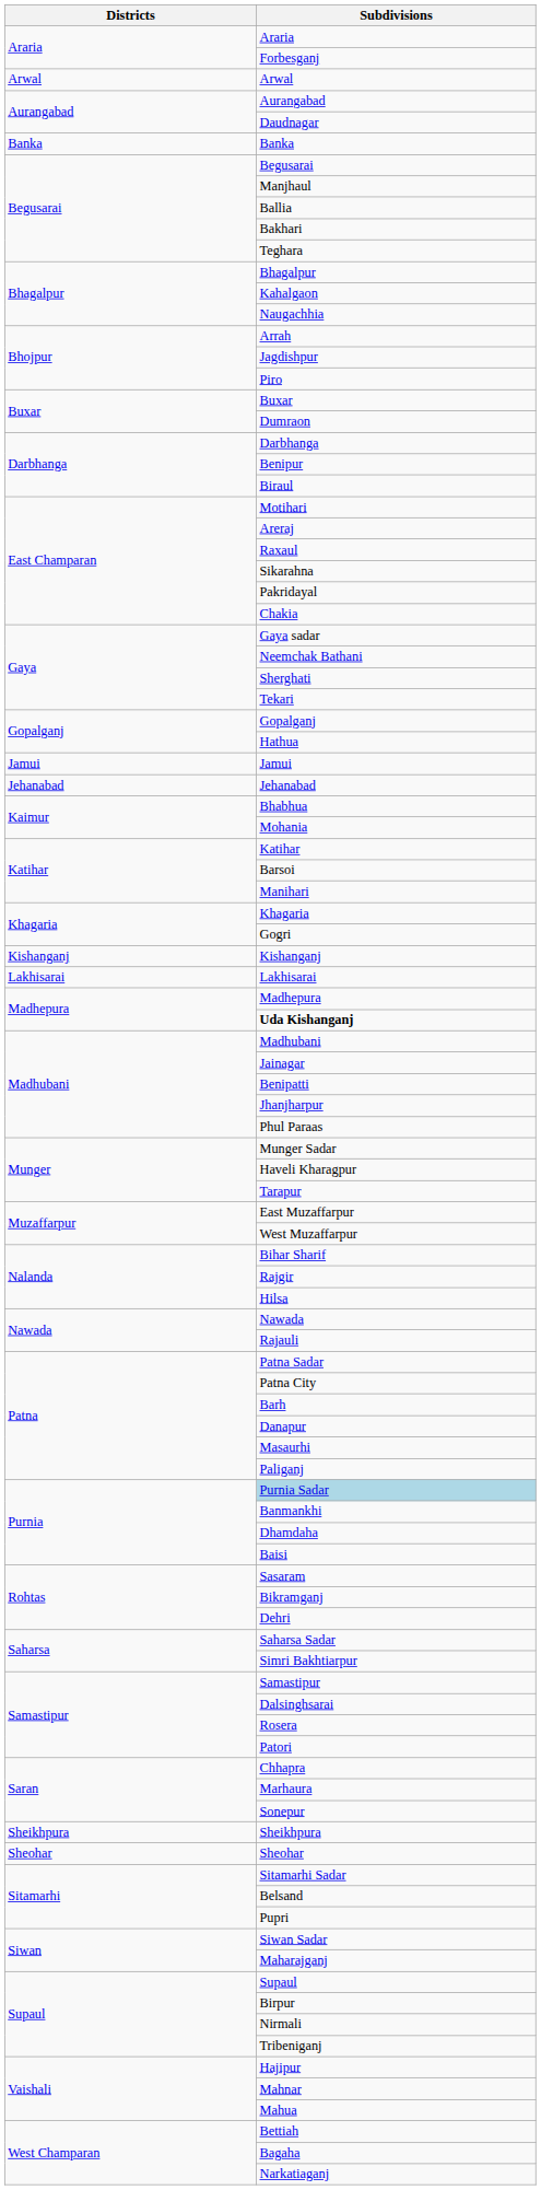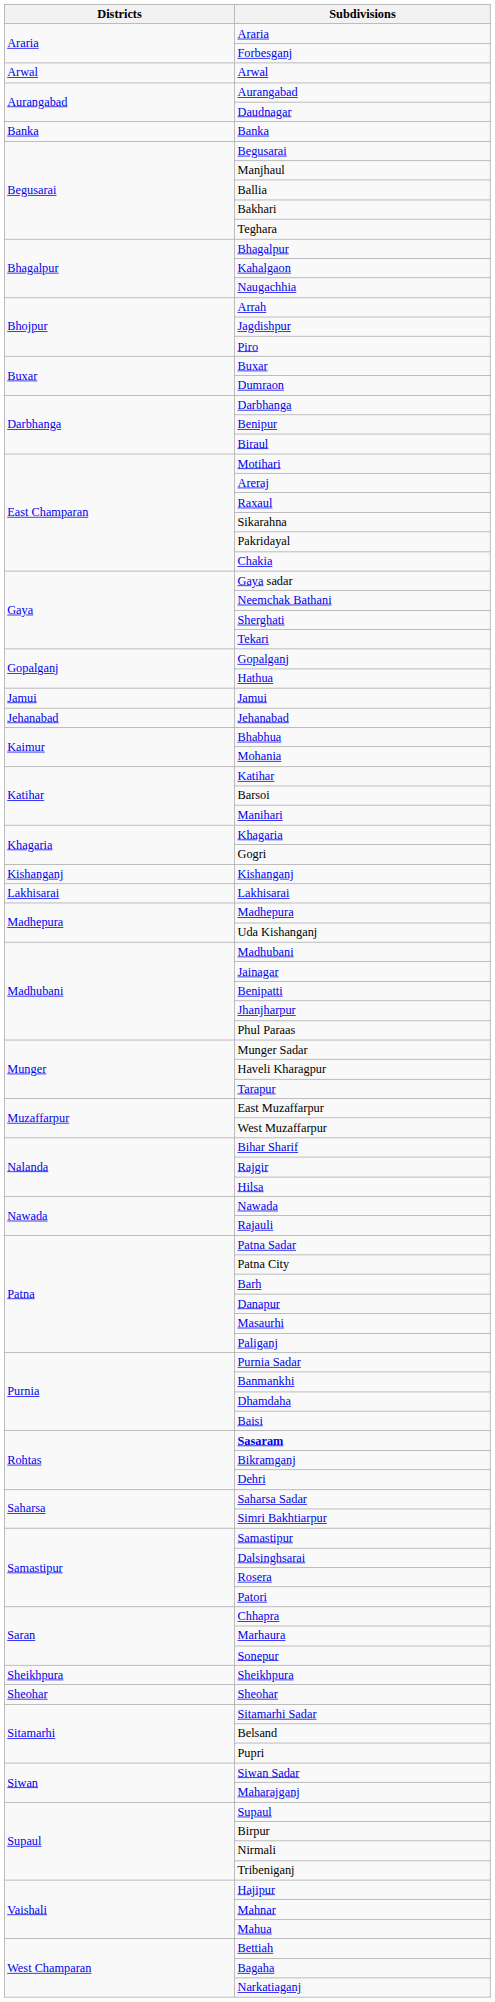Uda Kishanganj | Subdivisions: bold -> normal
Purnia Sadar | Subdivisions: lightblue background -> no background
Sasaram | Subdivisions: normal -> bold
